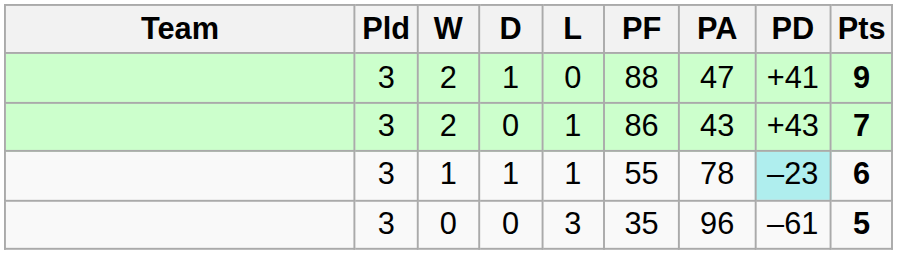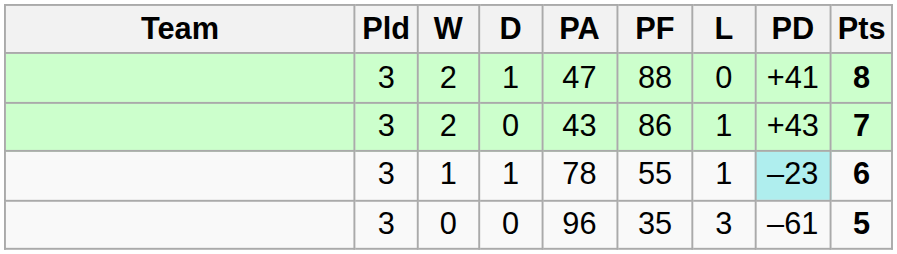columns swapped: L <-> PA
row 2 | Pts: 9 -> 8
